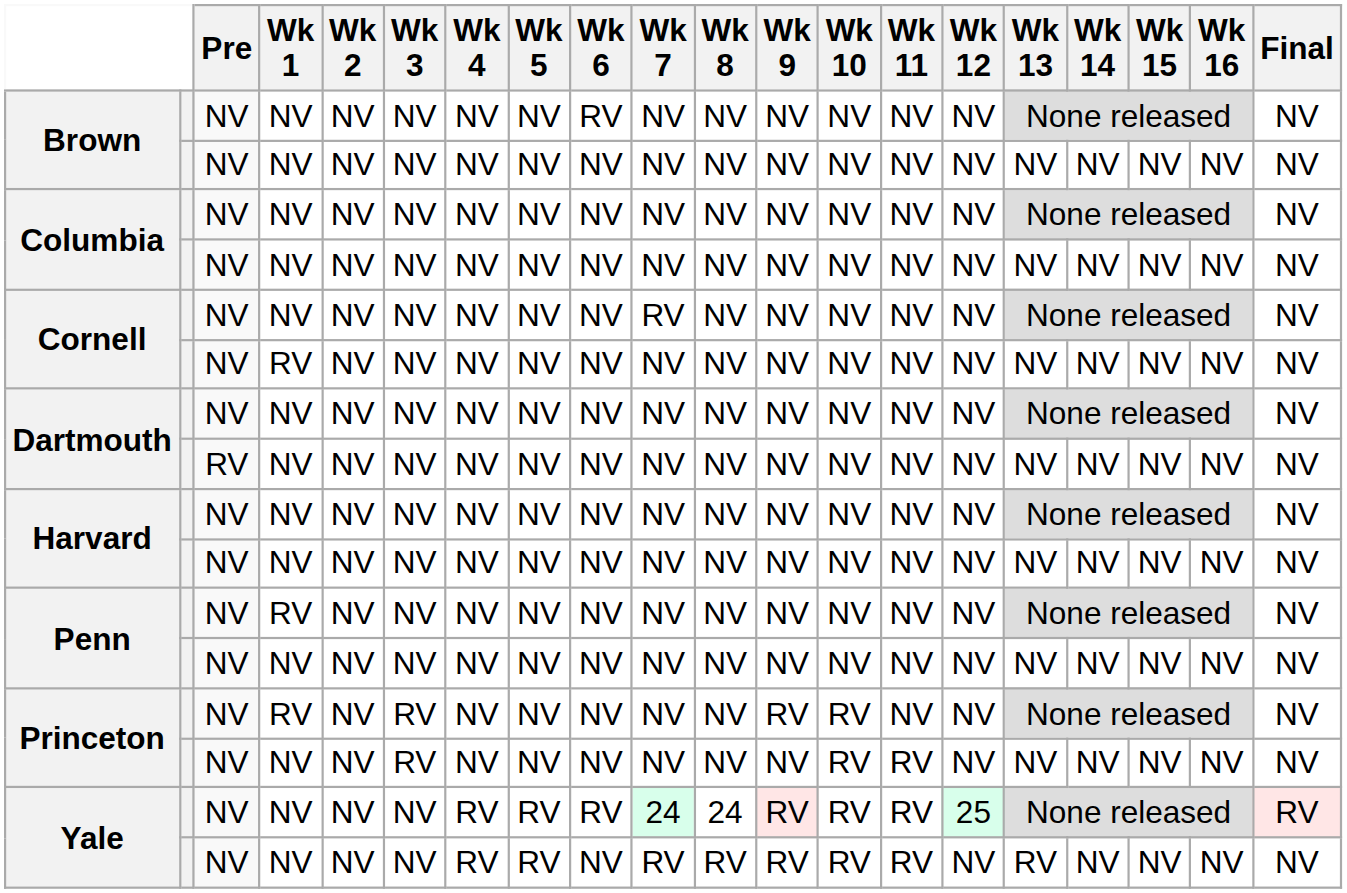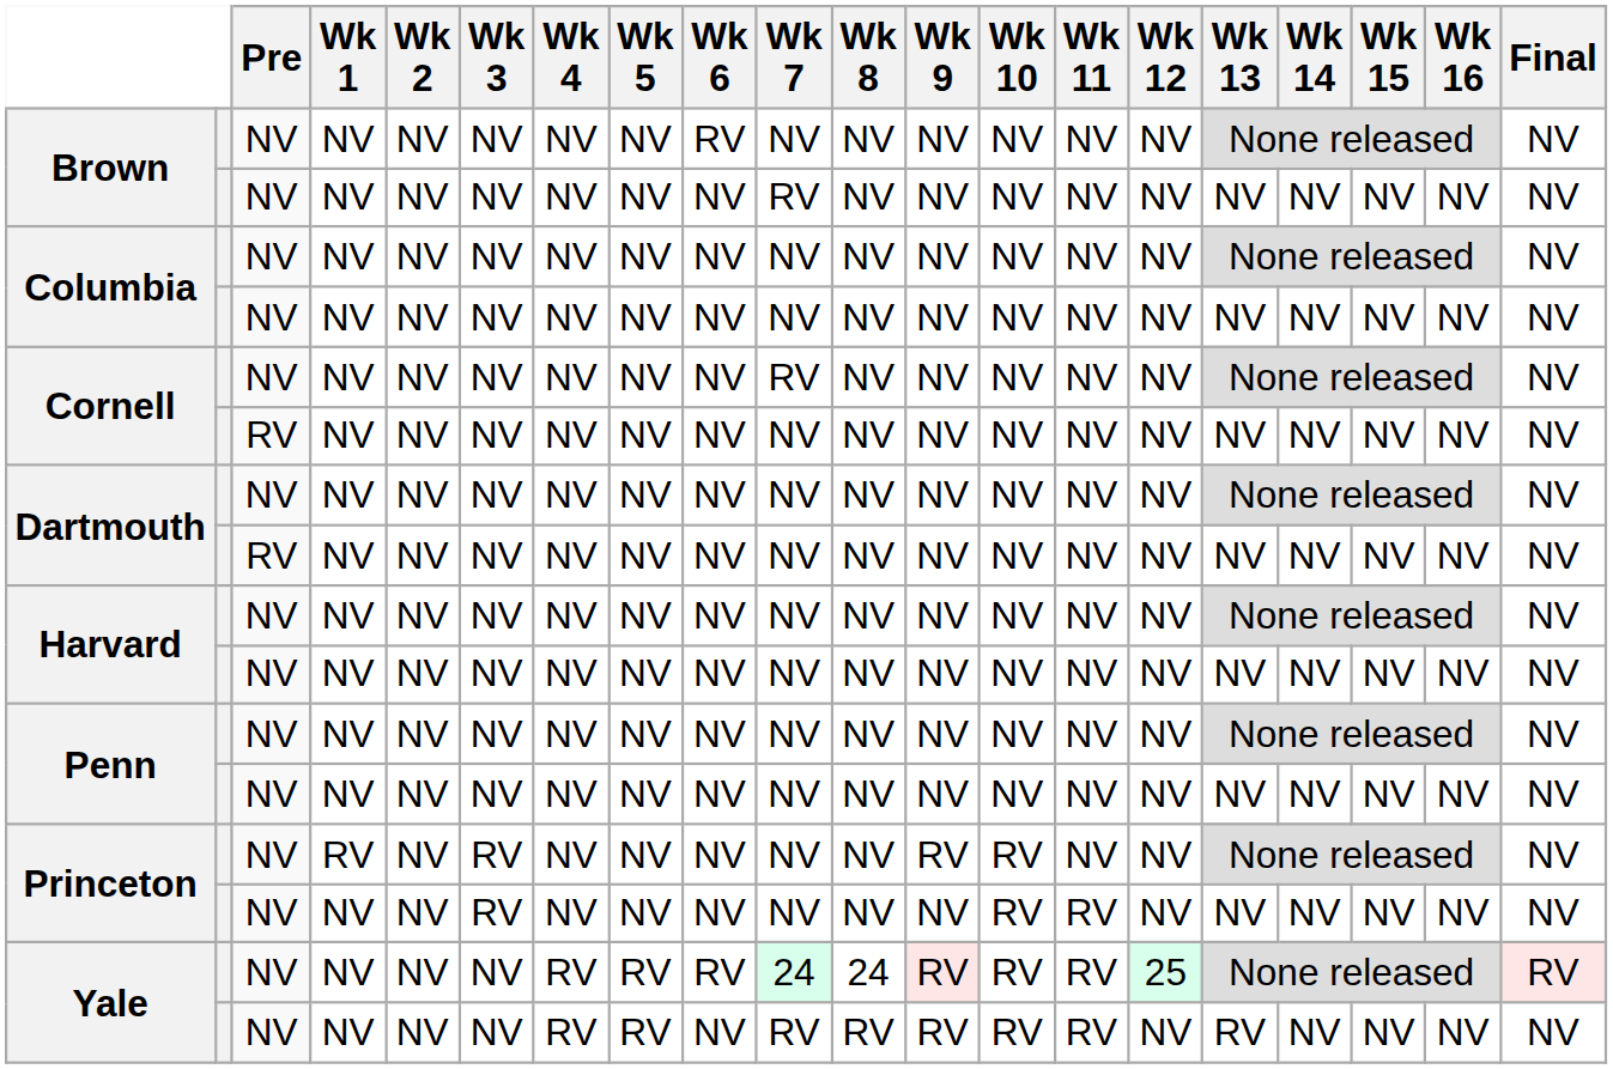row 3 | Wk 7: NV -> RV
row 7 | Pre: NV -> RV
row 7 | Wk 1: RV -> NV
row 12 | Wk 1: RV -> NV
